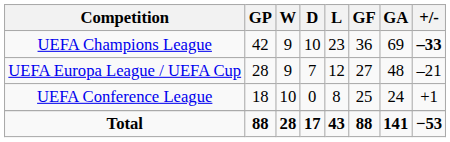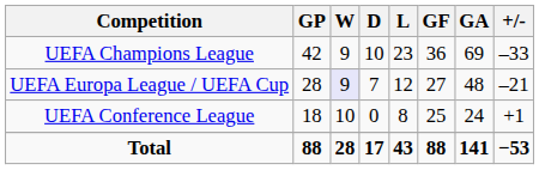UEFA Champions League | +/-: bold -> normal
UEFA Europa League / UEFA Cup | W: no background -> lavender background
